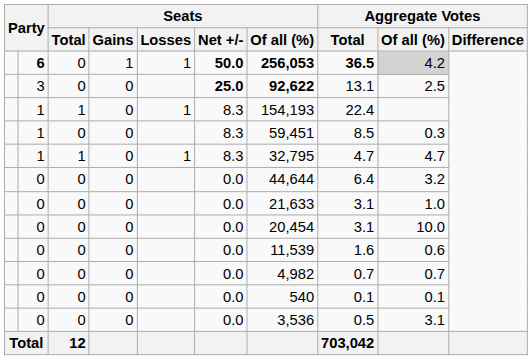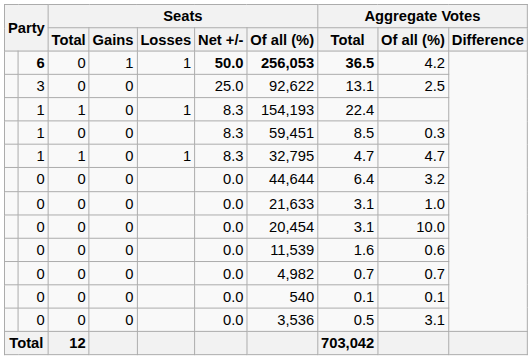6 | Aggregate Votes / Of all (%): lightgrey background -> no background
3 | Seats / Net +/-: bold -> normal
3 | Seats / Of all (%): bold -> normal
